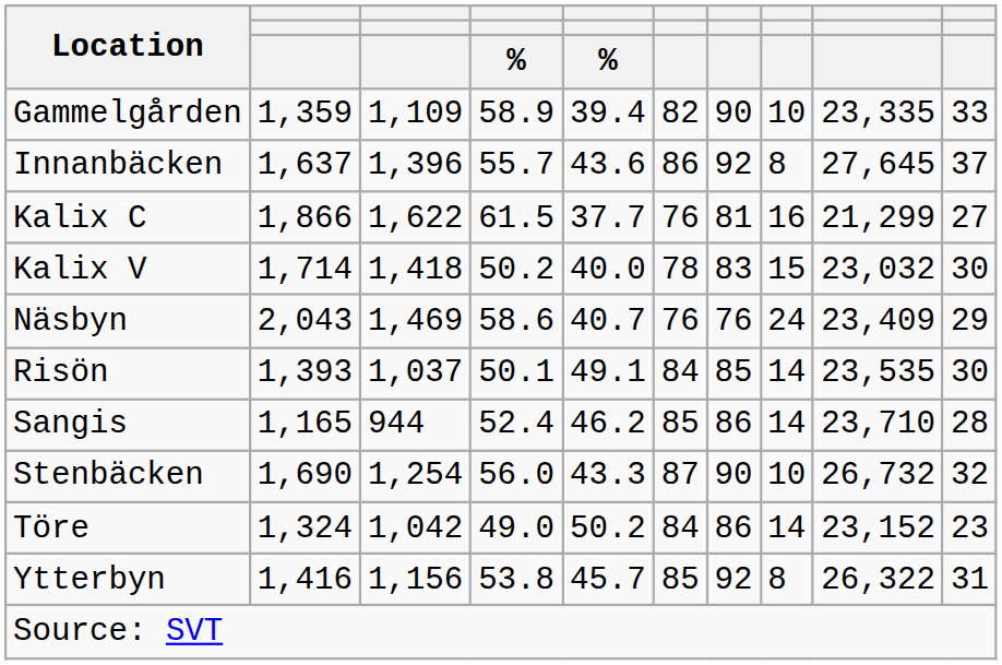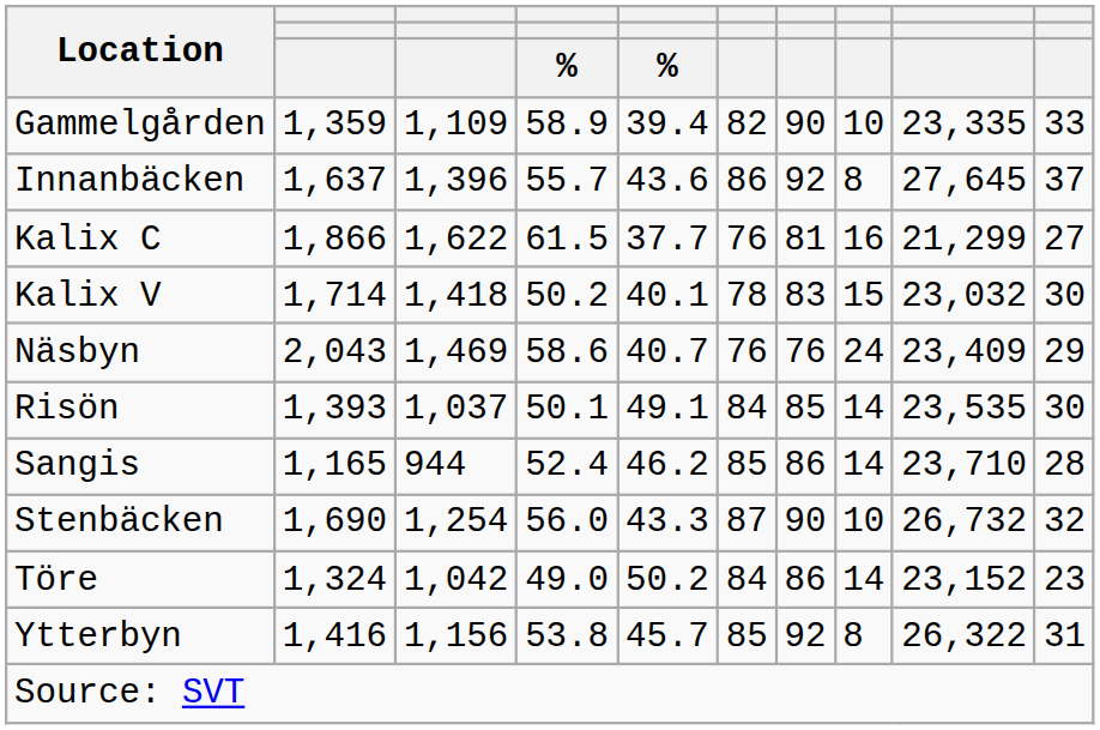Kalix V | column 5: 40.0 -> 40.1
